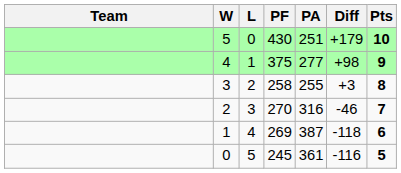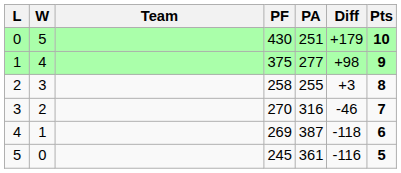columns swapped: Team <-> L
